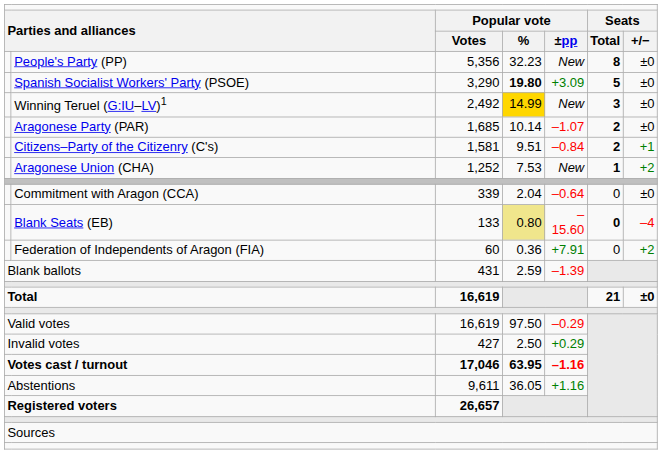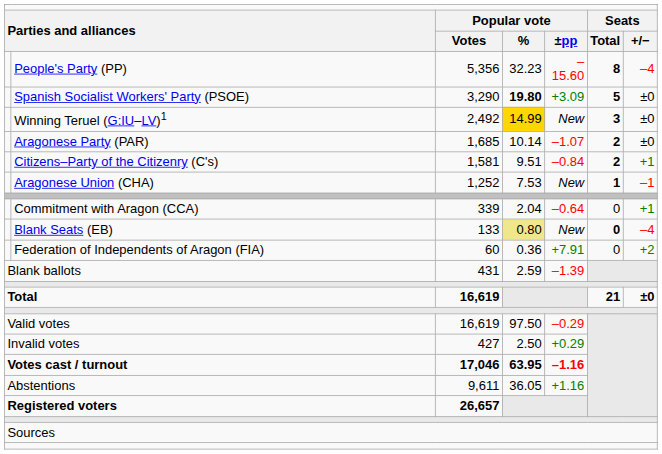People's Party (PP) | column 5: New -> –15.60
People's Party (PP) | column 7: ±0 -> –4
Aragonese Union (CHA) | column 7: +2 -> –1
Commitment with Aragon (CCA) | column 7: ±0 -> +1
Blank Seats (EB) | column 5: –15.60 -> New
